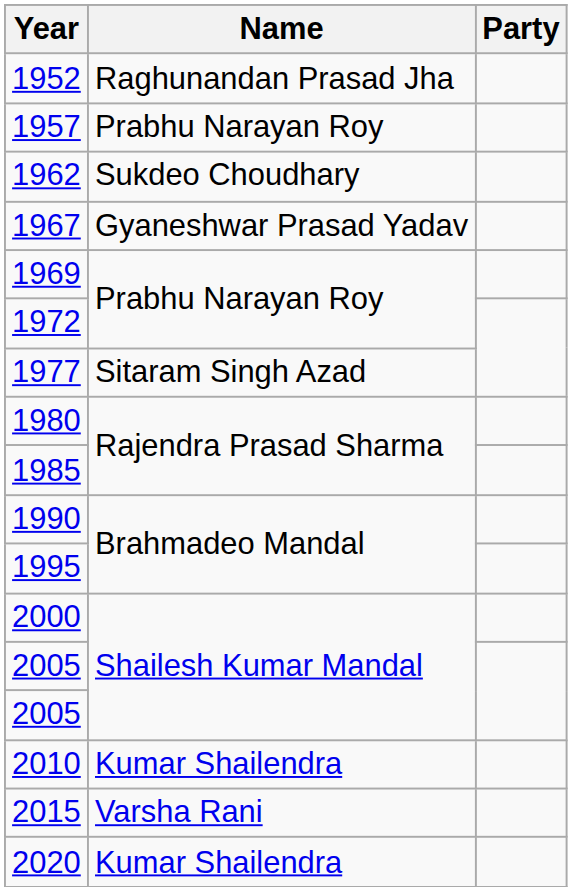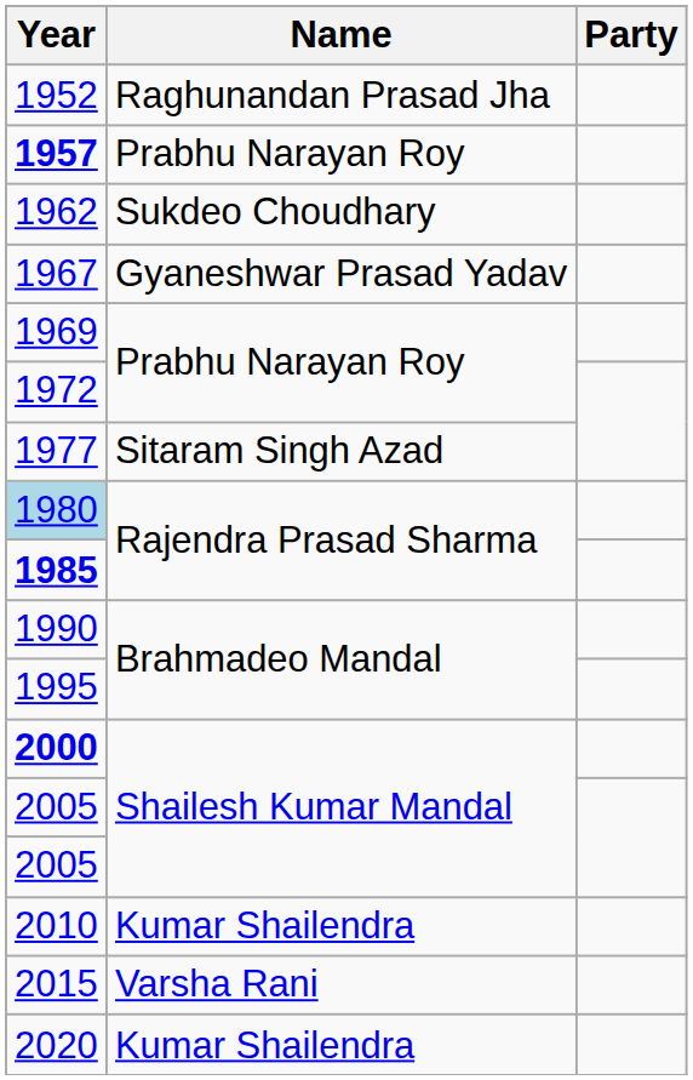1957 | Year: normal -> bold
1980 | Year: no background -> lightblue background
1985 | Year: normal -> bold
2000 | Year: normal -> bold
